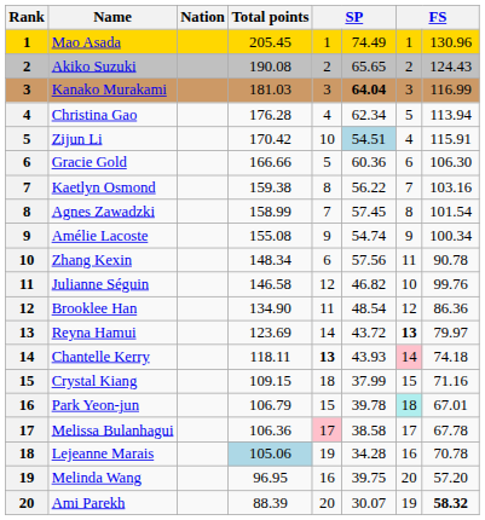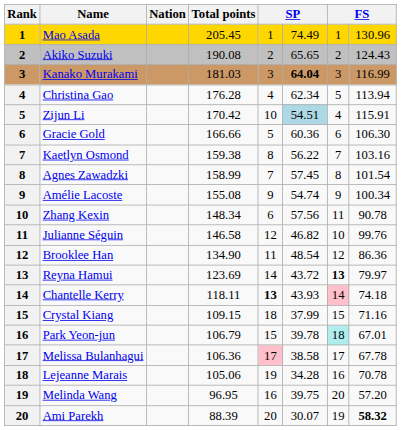Lejeanne Marais | Total points: lightblue background -> no background
